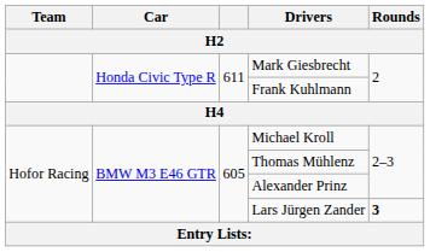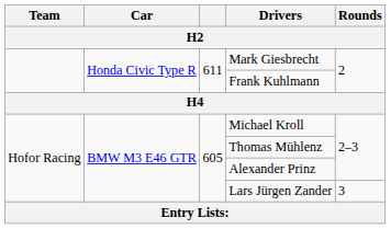Lars Jürgen Zander | Rounds: bold -> normal
